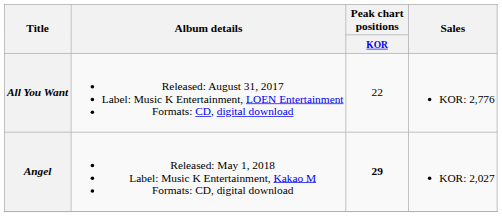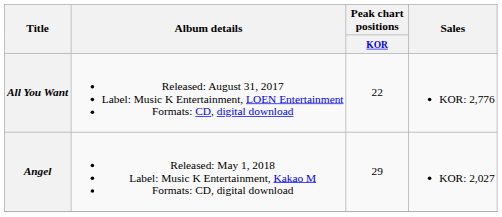Angel | Peak chart positions / KOR: bold -> normal
